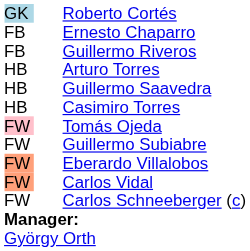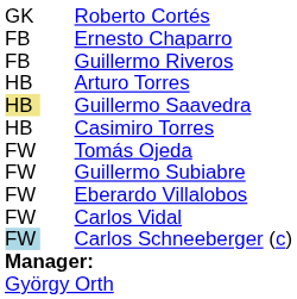Roberto Cortés | column 1: lightblue background -> no background
Guillermo Saavedra | column 1: no background -> khaki background
Tomás Ojeda | column 1: pink background -> no background
Eberardo Villalobos | column 1: lightsalmon background -> no background
Carlos Vidal | column 1: lightsalmon background -> no background
Carlos Schneeberger (c) | column 1: no background -> lightblue background
